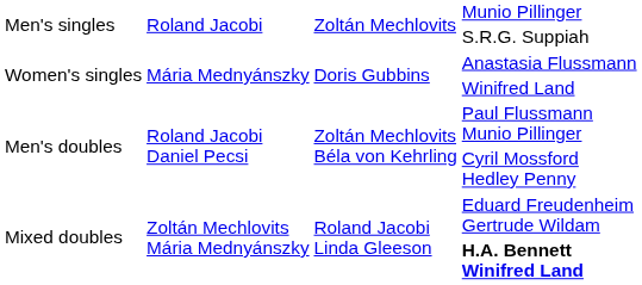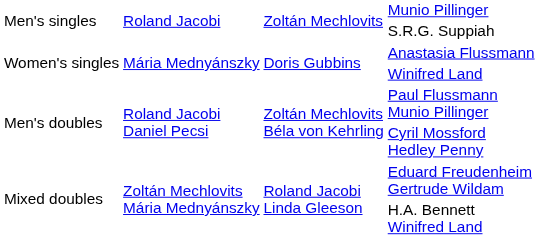H.A. Bennett Winifred Land | column 4: bold -> normal
